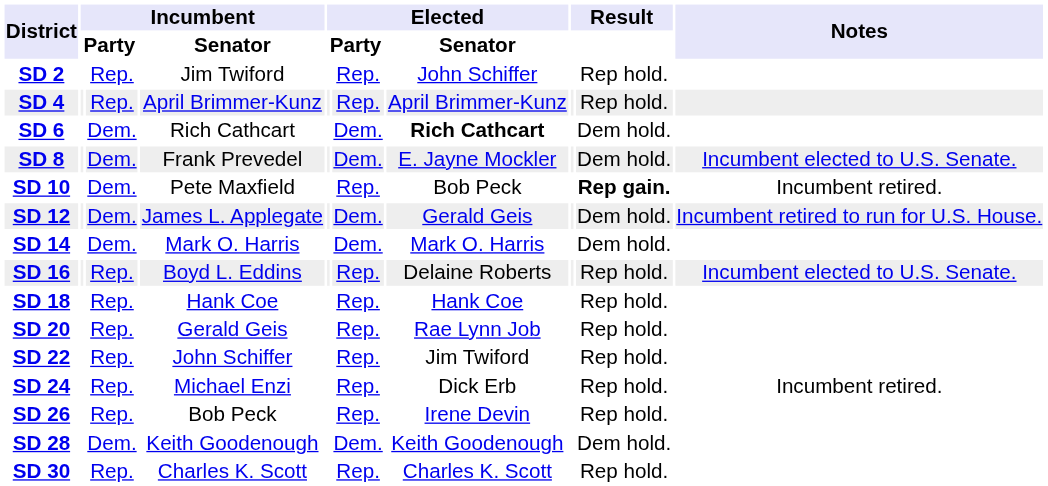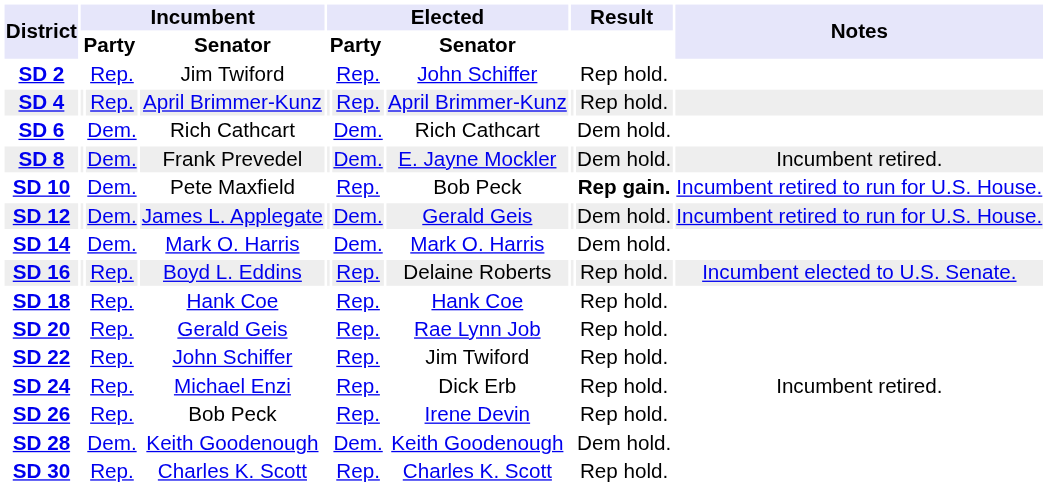SD 6 | Elected / Senator: bold -> normal
SD 8 | Notes: Incumbent elected to U.S. Senate. -> Incumbent retired.
SD 10 | Notes: Incumbent retired. -> Incumbent retired to run for U.S. House.
